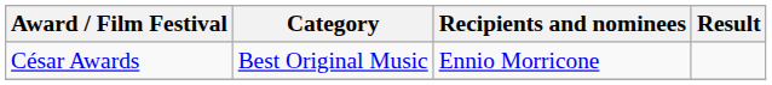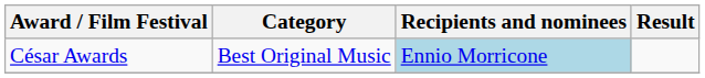César Awards | Recipients and nominees: no background -> lightblue background
